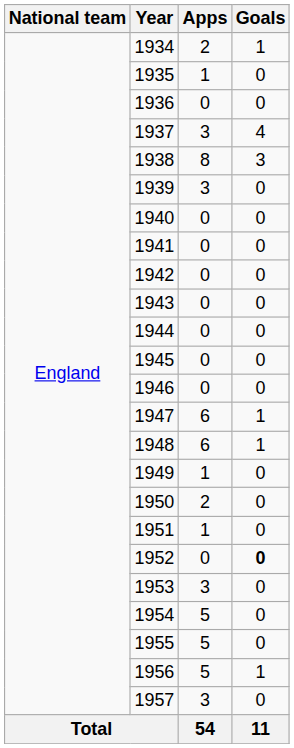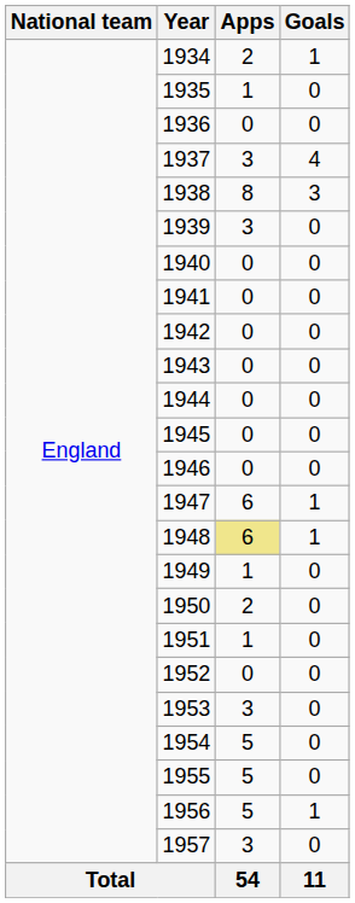1948 | Apps: no background -> khaki background
1952 | Goals: bold -> normal
